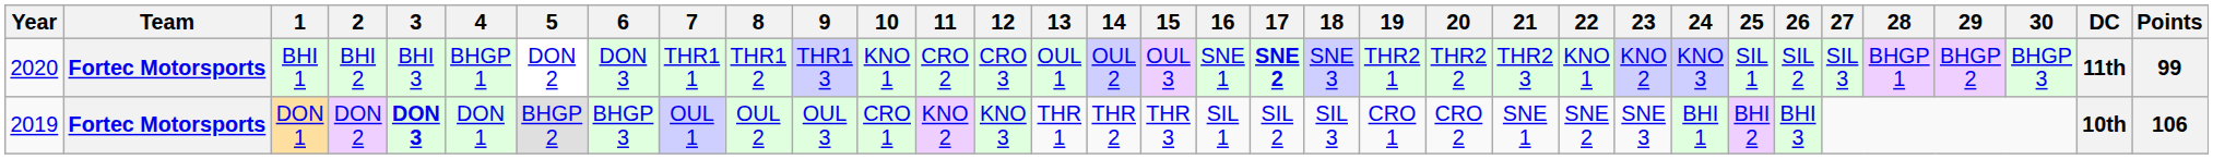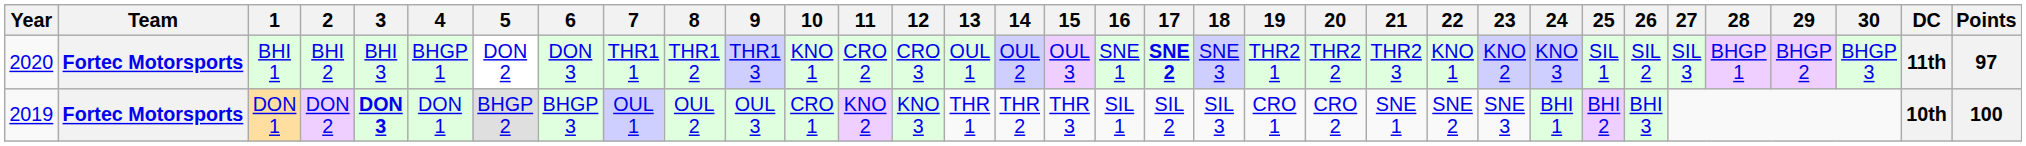row 2 | Points: 99 -> 97
row 3 | Points: 106 -> 100
